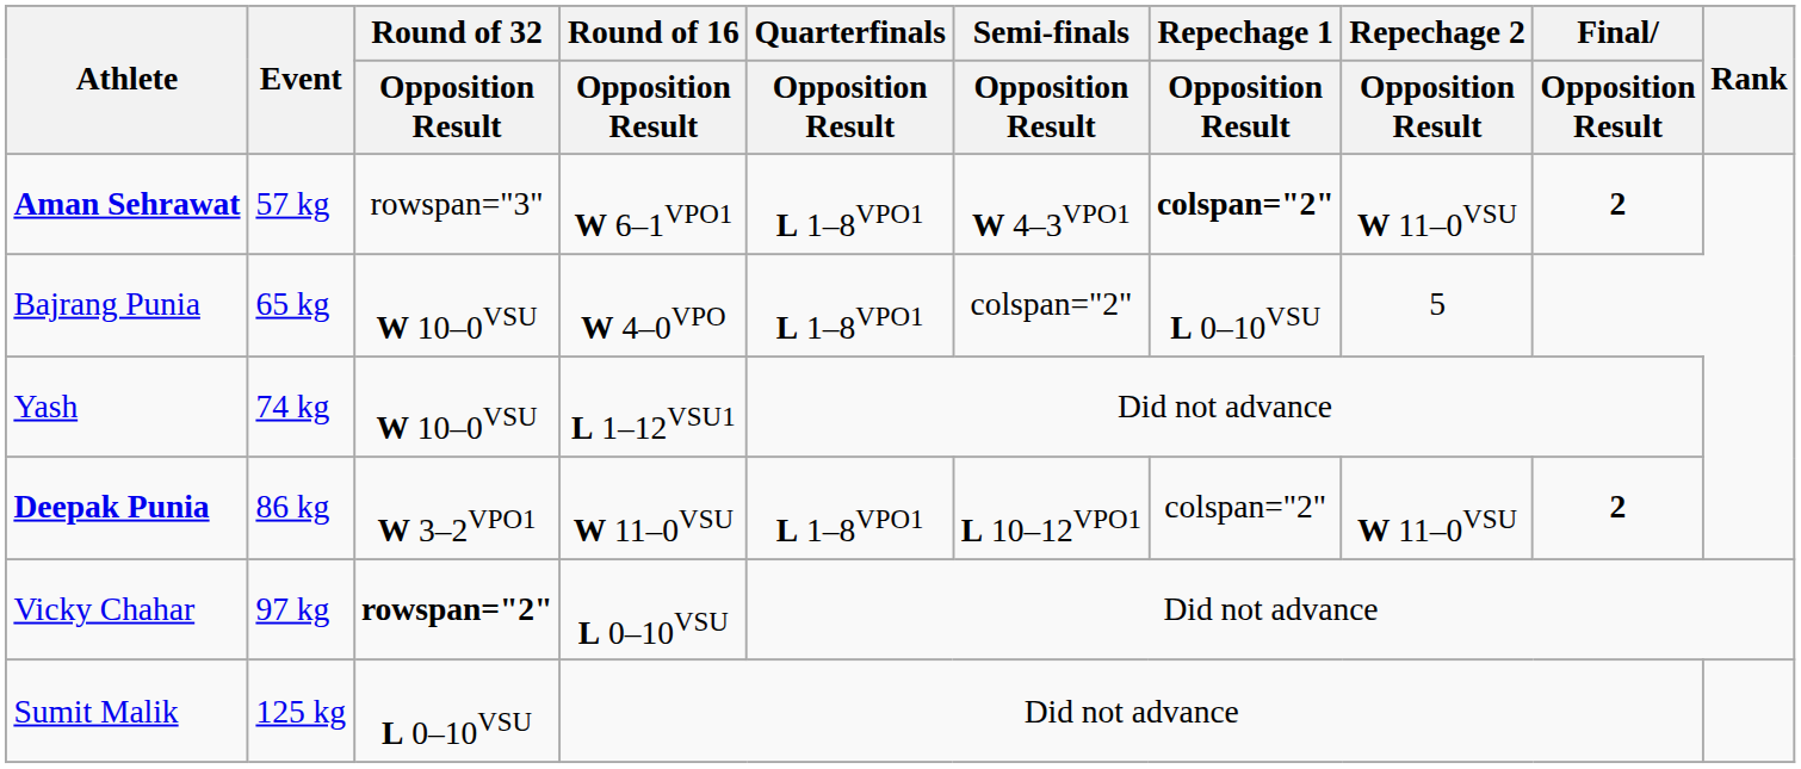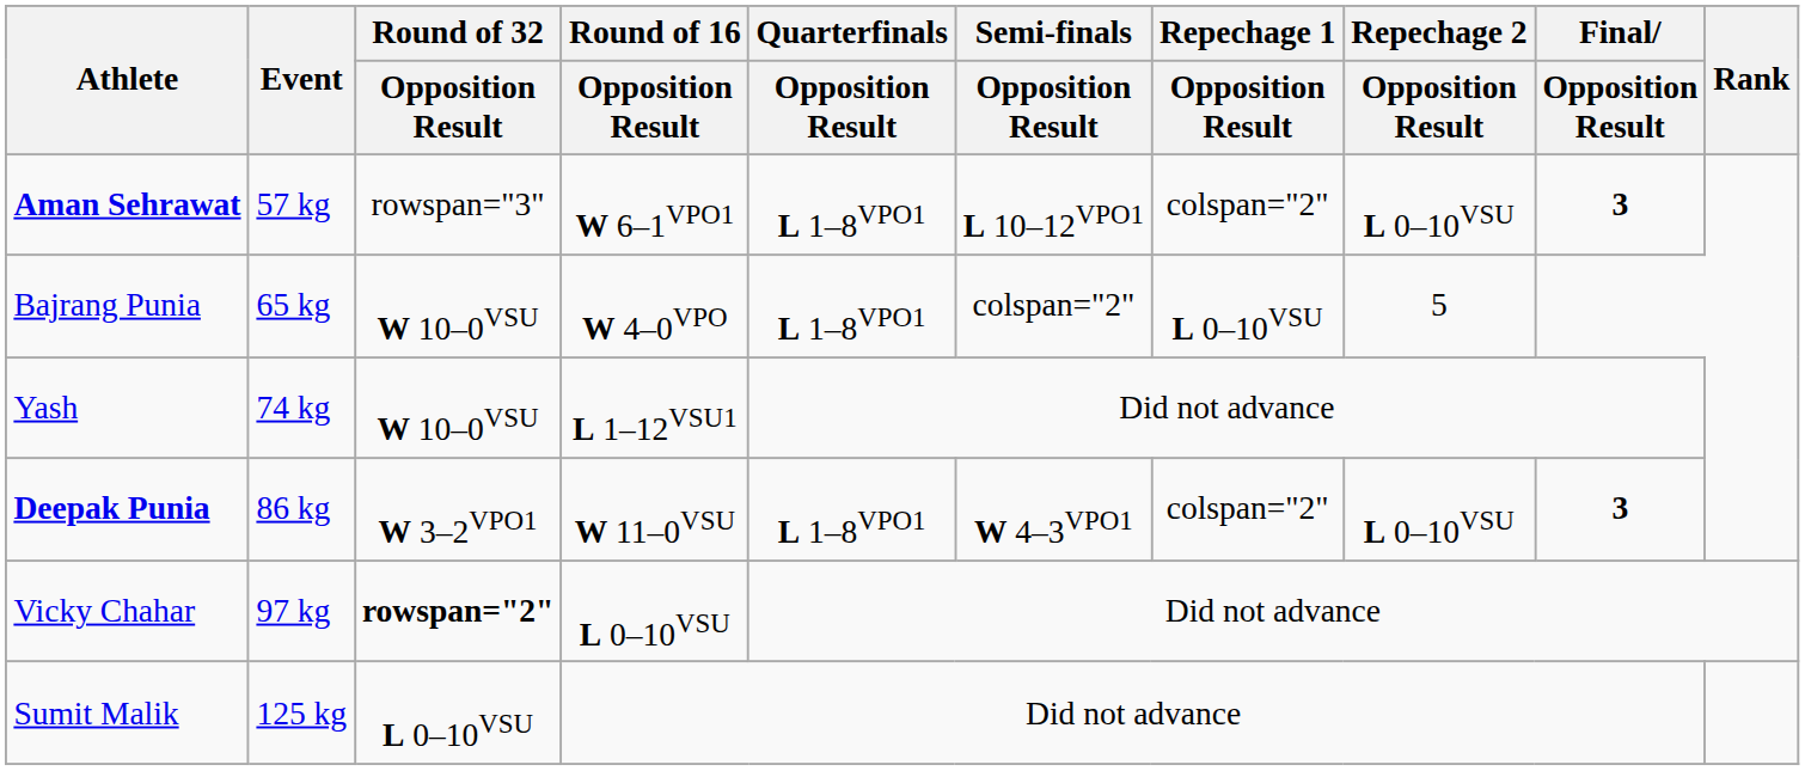Aman Sehrawat | Semi-finals / Opposition Result: W 4–3VPO1 -> L 10–12VPO1
Aman Sehrawat | Repechage 1 / Opposition Result: bold -> normal
Aman Sehrawat | Repechage 2 / Opposition Result: W 11–0VSU -> L 0–10VSU
Aman Sehrawat | Final / Opposition Result: 2 -> 3
Deepak Punia | Semi-finals / Opposition Result: L 10–12VPO1 -> W 4–3VPO1
Deepak Punia | Repechage 2 / Opposition Result: W 11–0VSU -> L 0–10VSU
Deepak Punia | Final / Opposition Result: 2 -> 3
